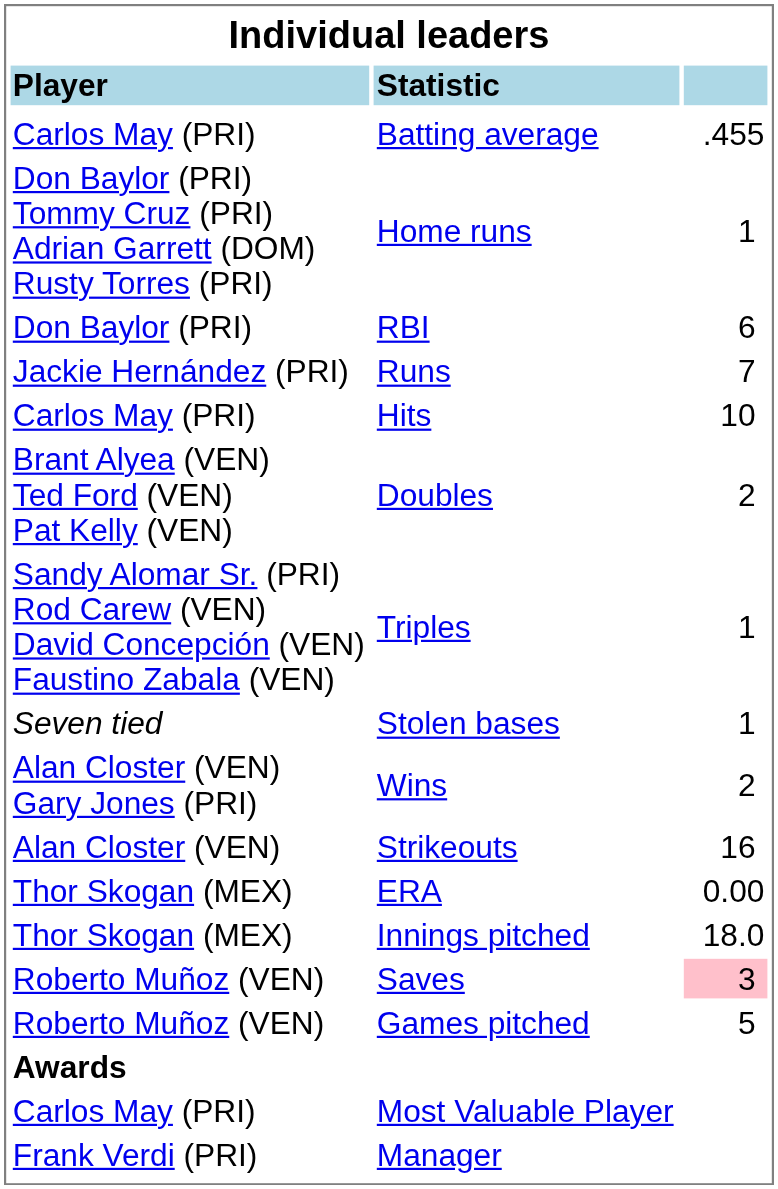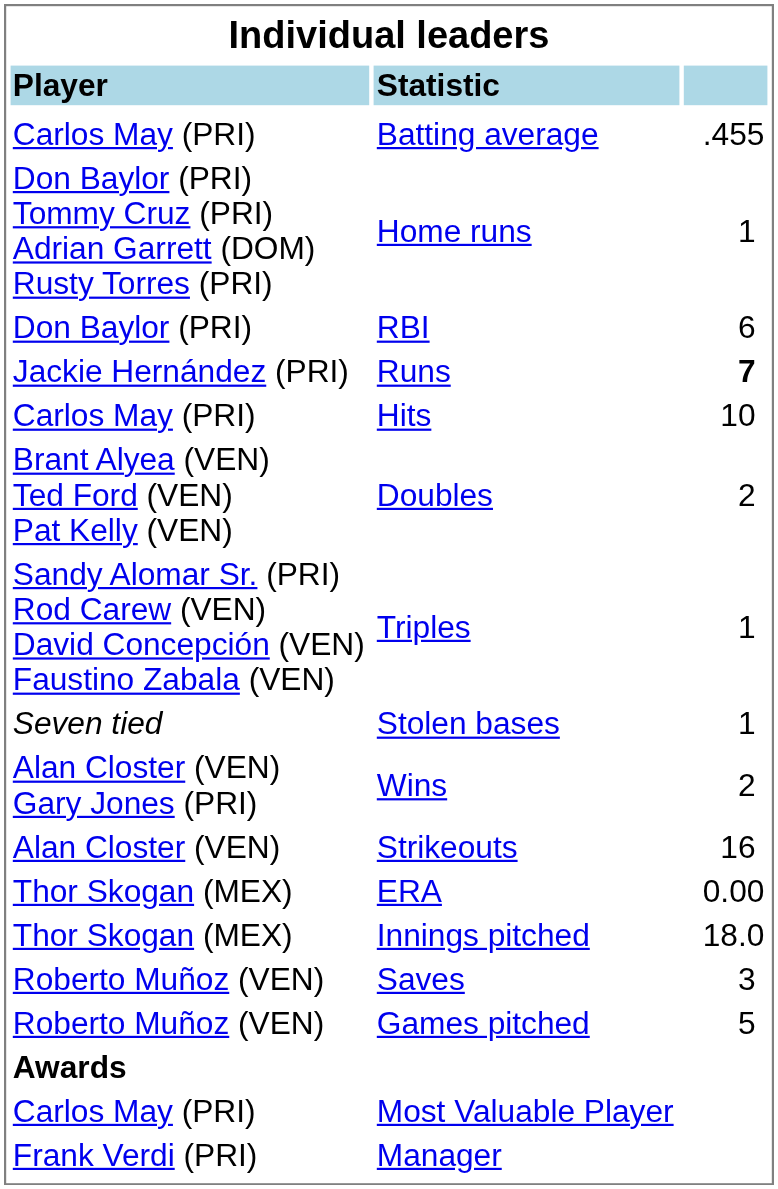Runs | column 3: normal -> bold
Saves | column 3: pink background -> no background
